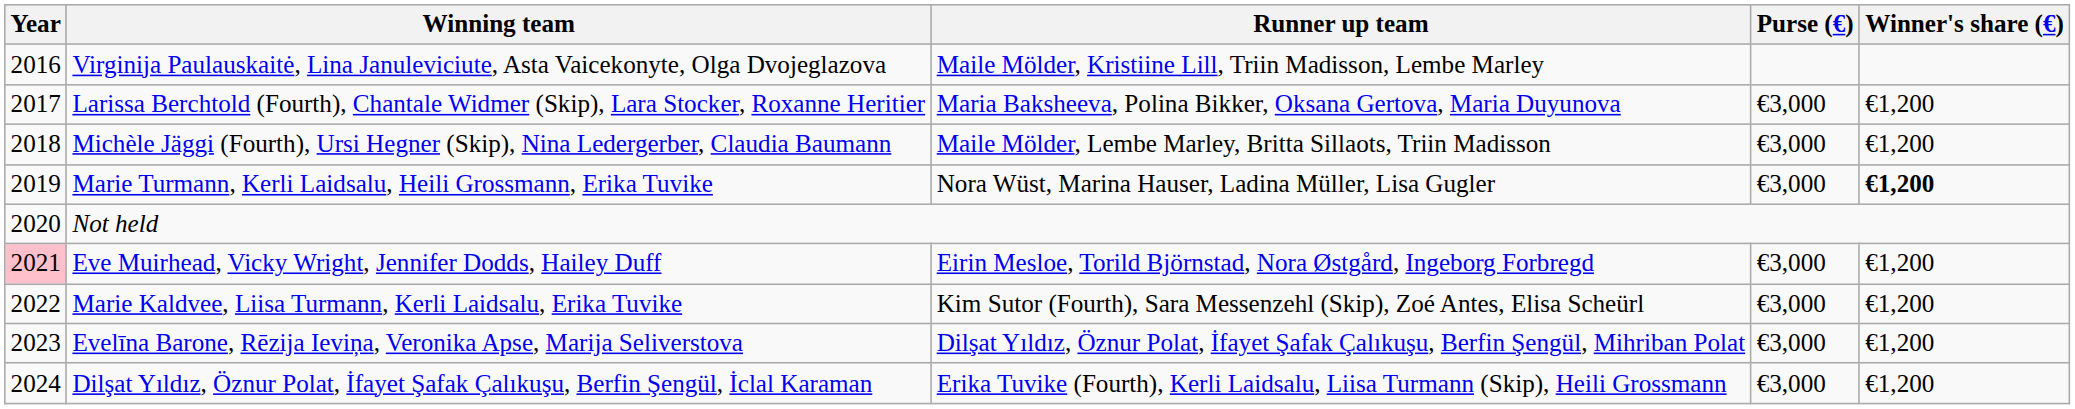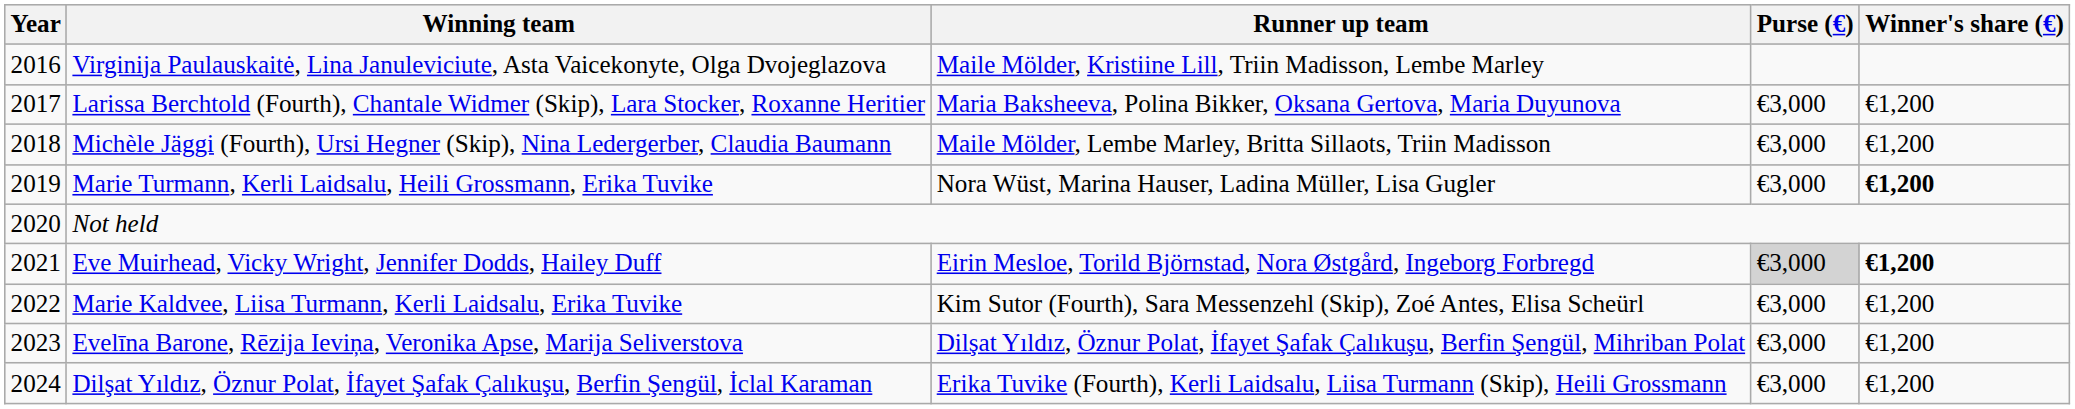Eve Muirhead, Vicky Wright, Jennifer Dodds, Hailey Duff | Year: pink background -> no background
Eve Muirhead, Vicky Wright, Jennifer Dodds, Hailey Duff | Purse (€): no background -> lightgrey background
Eve Muirhead, Vicky Wright, Jennifer Dodds, Hailey Duff | Winner's share (€): normal -> bold
